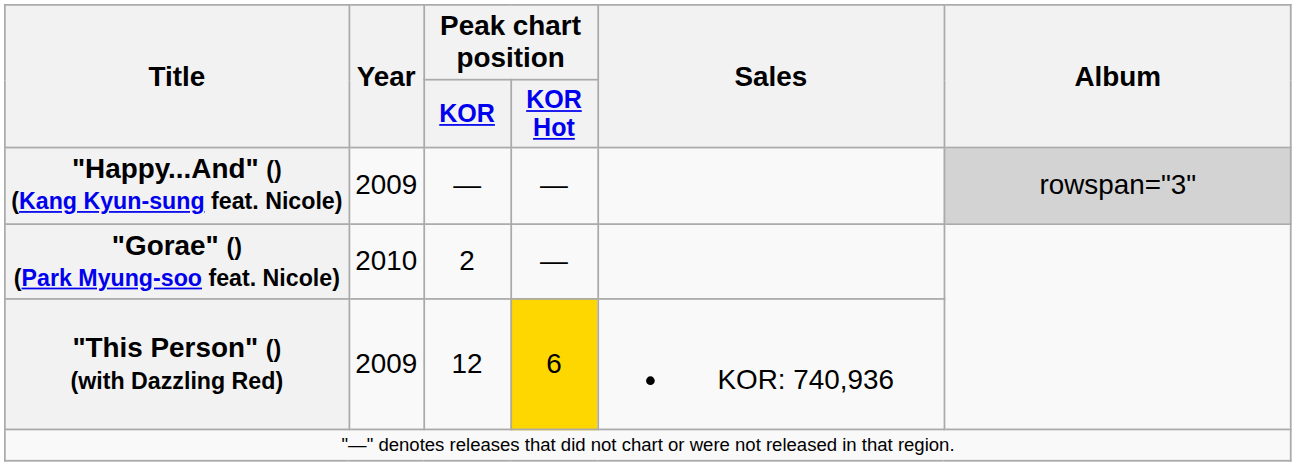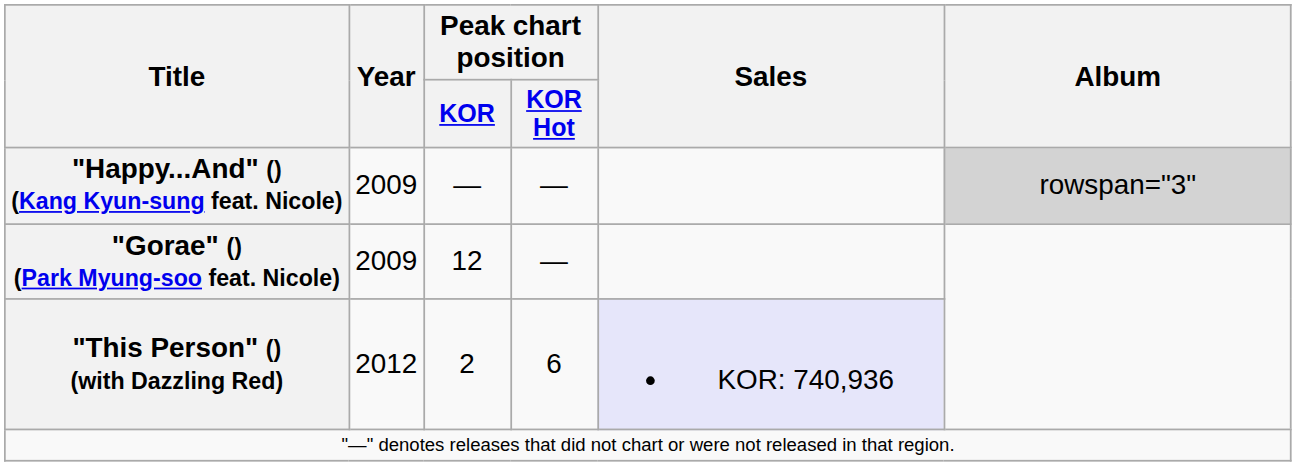"Gorae" () (Park Myung-soo feat. Nicole) | Year: 2010 -> 2009
"Gorae" () (Park Myung-soo feat. Nicole) | Peak chart position / KOR: 2 -> 12
"This Person" () (with Dazzling Red) | Year: 2009 -> 2012
"This Person" () (with Dazzling Red) | Peak chart position / KOR: 12 -> 2
"This Person" () (with Dazzling Red) | Peak chart position / KOR Hot: gold background -> no background
"This Person" () (with Dazzling Red) | Sales: no background -> lavender background
